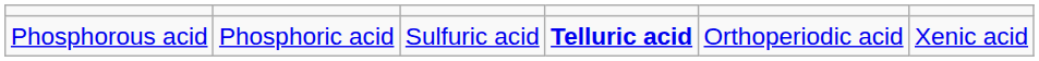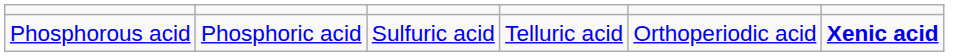Phosphorous acid | column 4: bold -> normal
Phosphorous acid | column 6: normal -> bold
